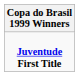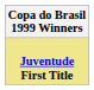row 2 | column 1: no background -> khaki background
